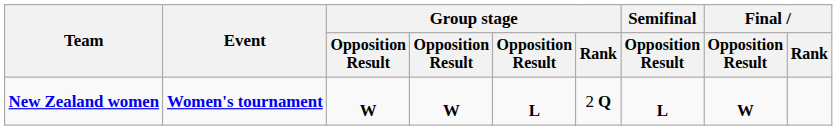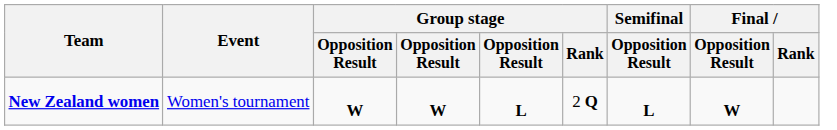New Zealand women | Event: bold -> normal
